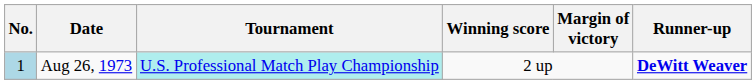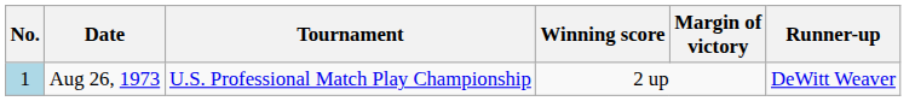Aug 26, 1973 | Tournament: paleturquoise background -> no background
Aug 26, 1973 | Runner-up: bold -> normal
